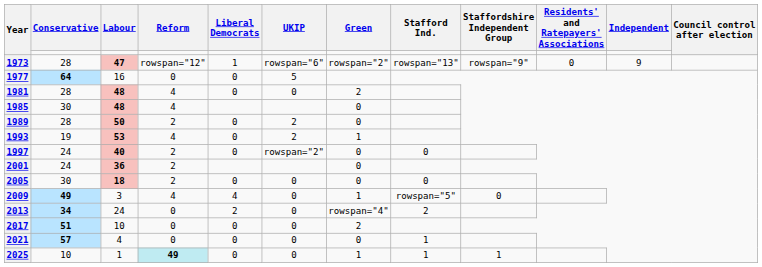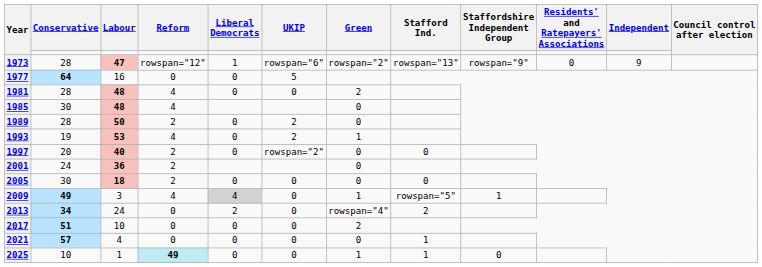1997 | Conservative: 24 -> 20
2009 | Liberal Democrats: no background -> lightgrey background
2009 | Staffordshire Independent Group: 0 -> 1
2025 | Staffordshire Independent Group: 1 -> 0
